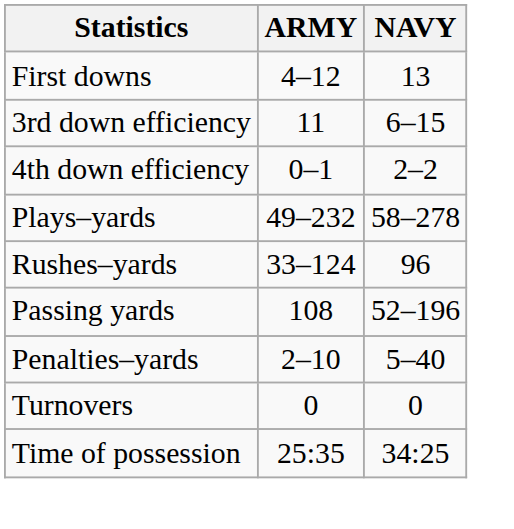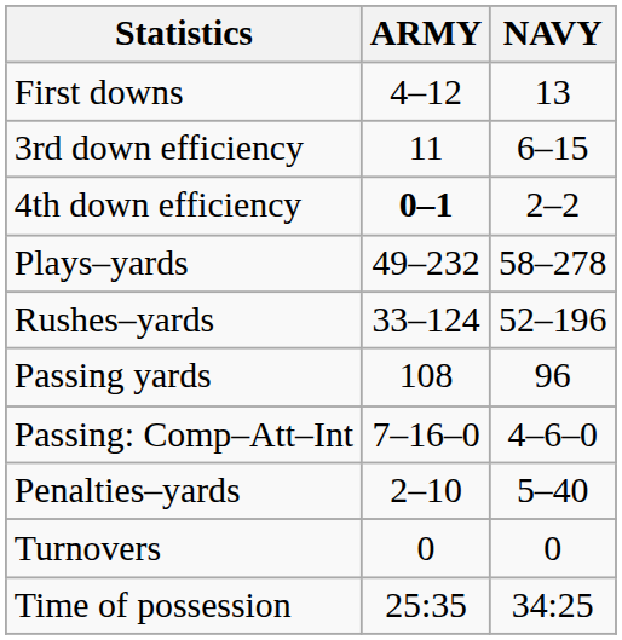4th down efficiency | ARMY: normal -> bold
Rushes–yards | NAVY: 96 -> 52–196
Passing yards | NAVY: 52–196 -> 96
+ row: Passing: Comp–Att–Int | 7–16–0 | 4–6–0
